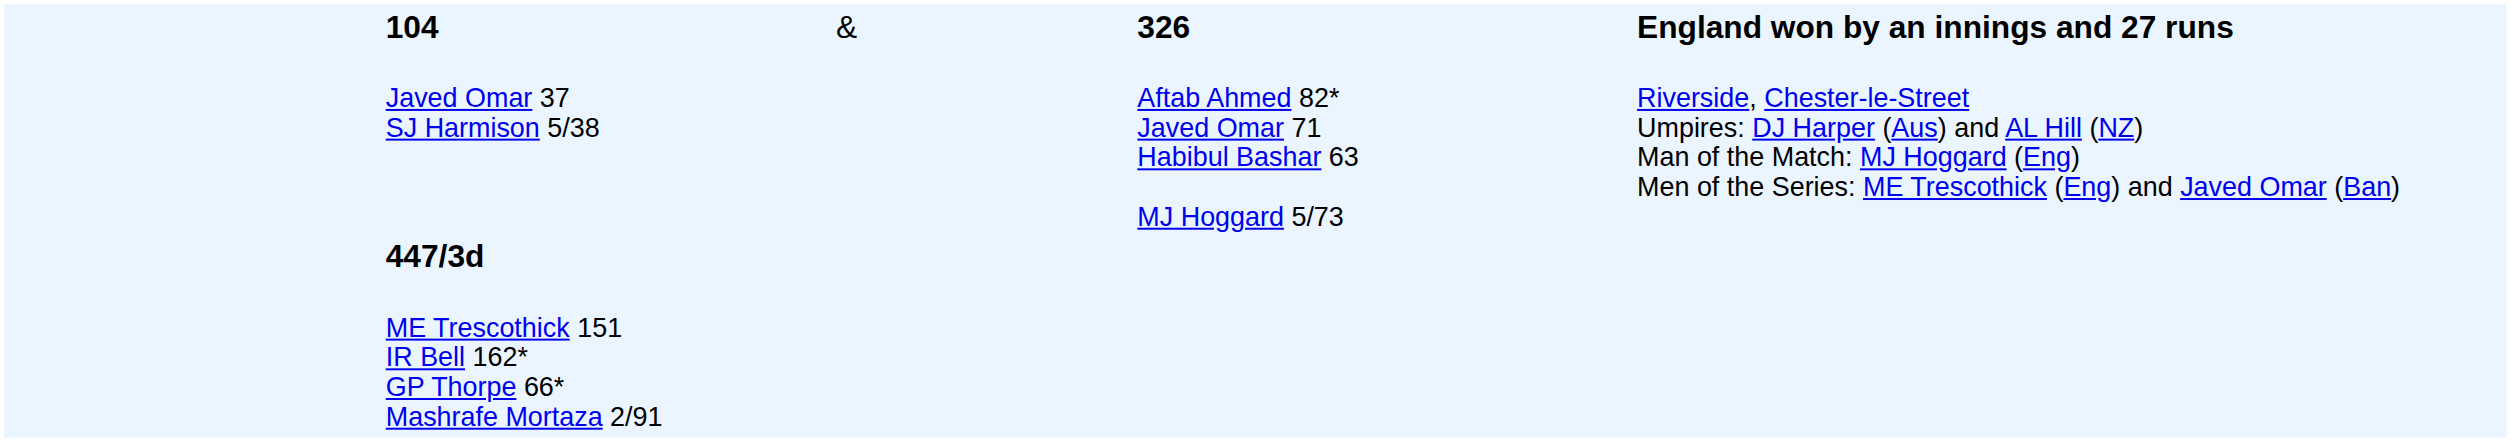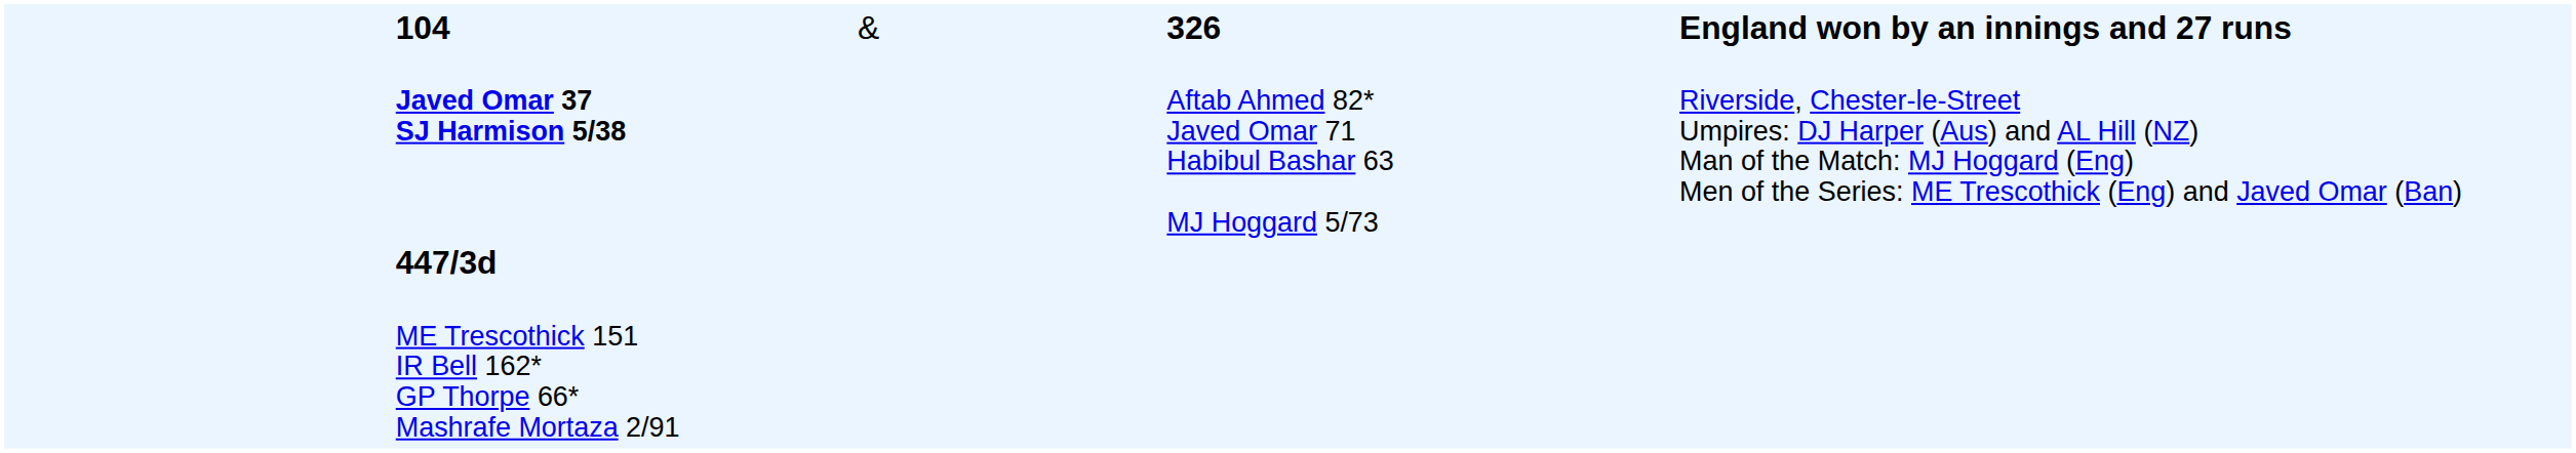Javed Omar 37 SJ Harmison 5/38 | column 1: normal -> bold
